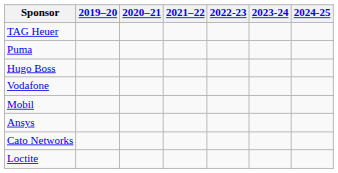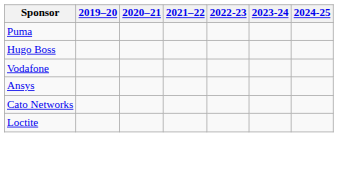- row: TAG Heuer
- row: Mobil
